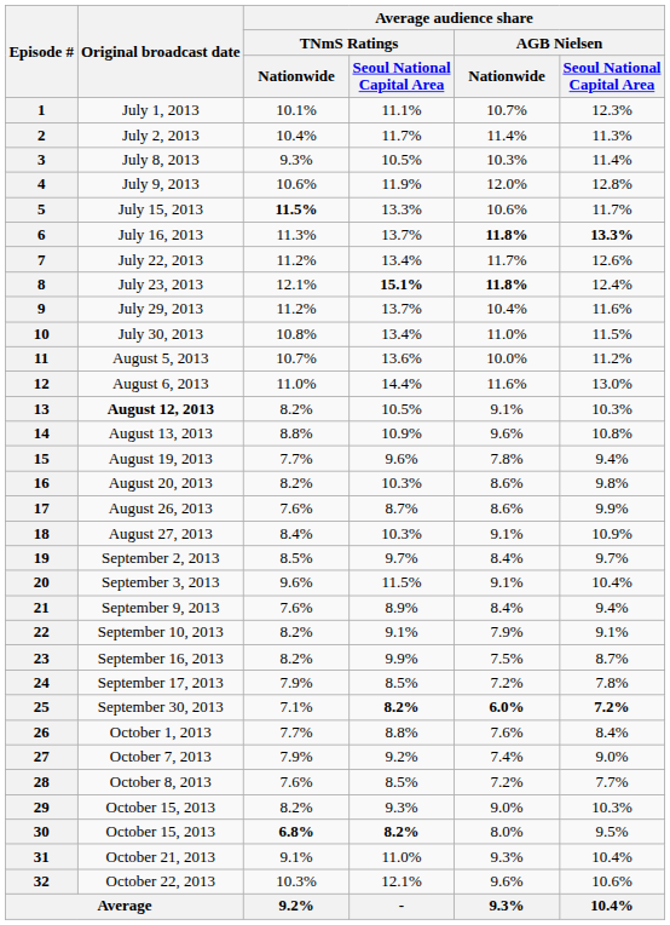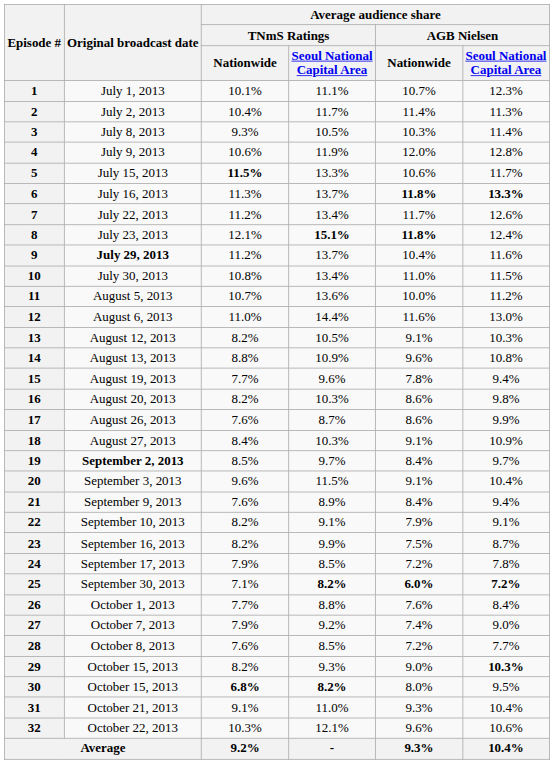9 | Original broadcast date: normal -> bold
13 | Original broadcast date: bold -> normal
19 | Original broadcast date: normal -> bold
29 | column 6: normal -> bold
